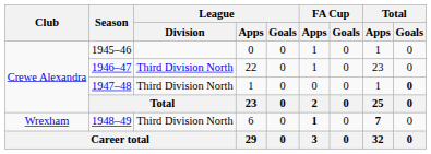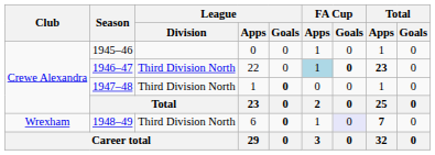1946–47 | FA Cup / Apps: no background -> lightblue background
1946–47 | FA Cup / Goals: normal -> bold
1946–47 | Total / Apps: normal -> bold
1947–48 | League / Goals: normal -> bold
1947–48 | Total / Goals: bold -> normal
1948–49 | League / Goals: normal -> bold
1948–49 | FA Cup / Apps: bold -> normal
1948–49 | FA Cup / Goals: no background -> lavender background
